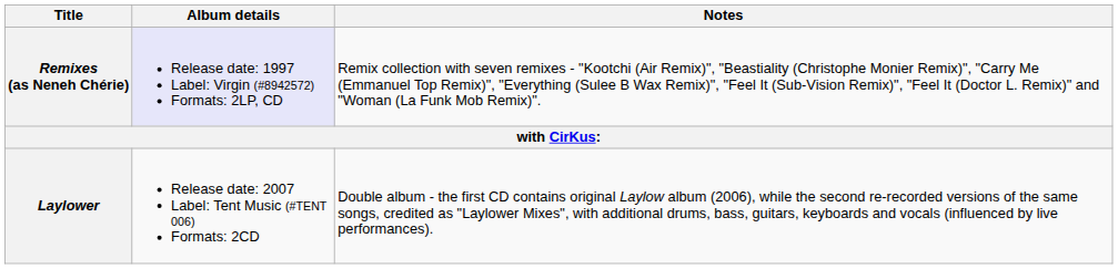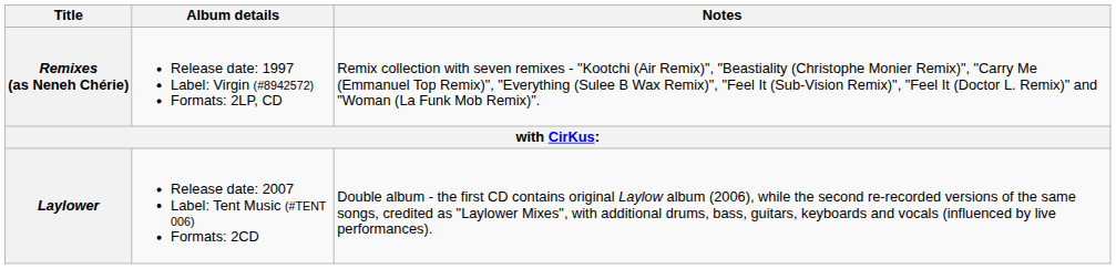Remixes (as Neneh Chérie) | Album details: lavender background -> no background
